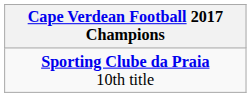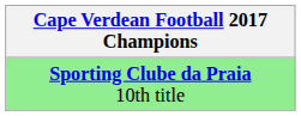row 2 | column 1: no background -> lightgreen background
